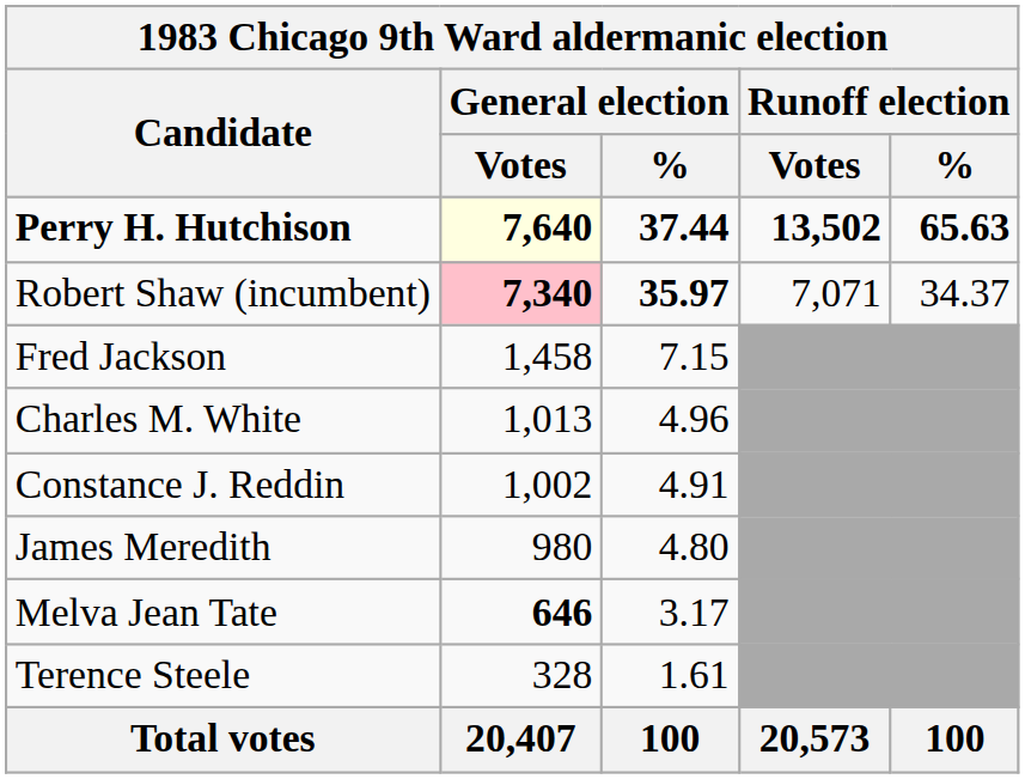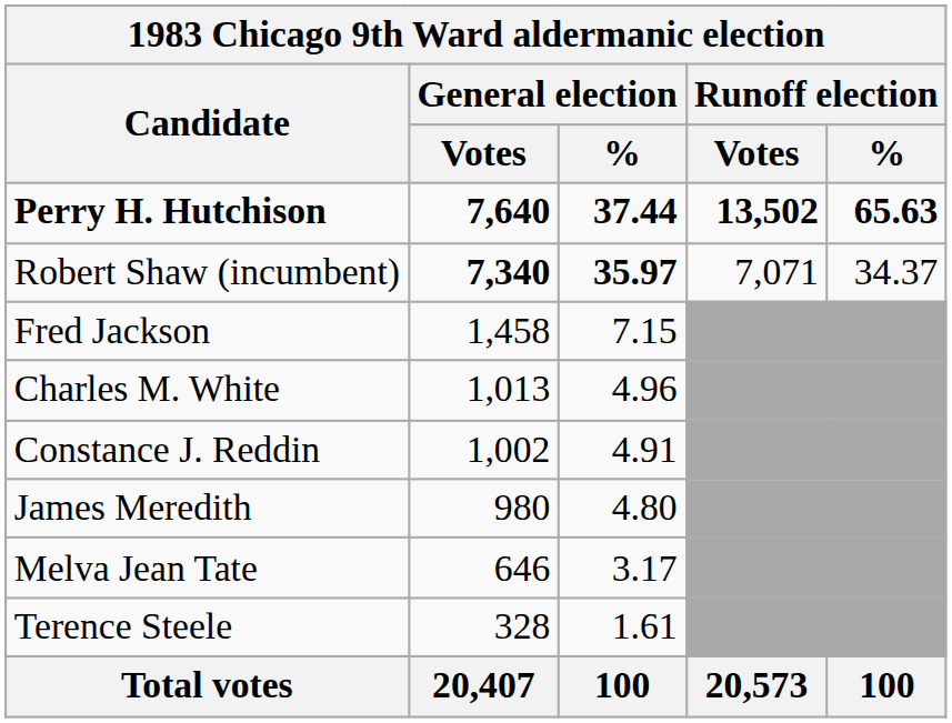Perry H. Hutchison | General election / Votes: lightyellow background -> no background
Robert Shaw (incumbent) | General election / Votes: pink background -> no background
Melva Jean Tate | General election / Votes: bold -> normal
